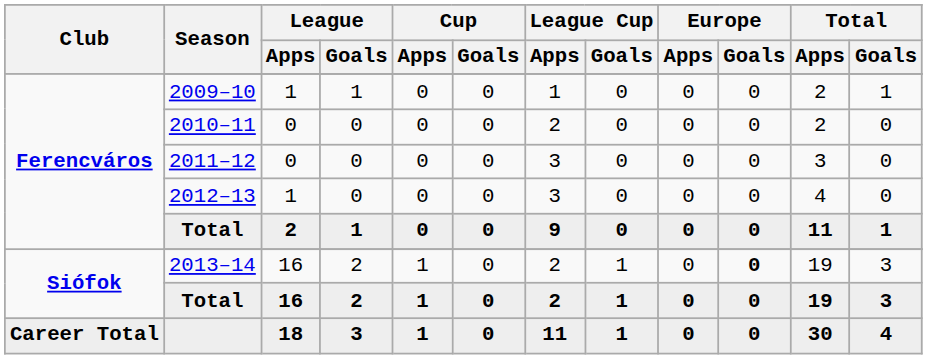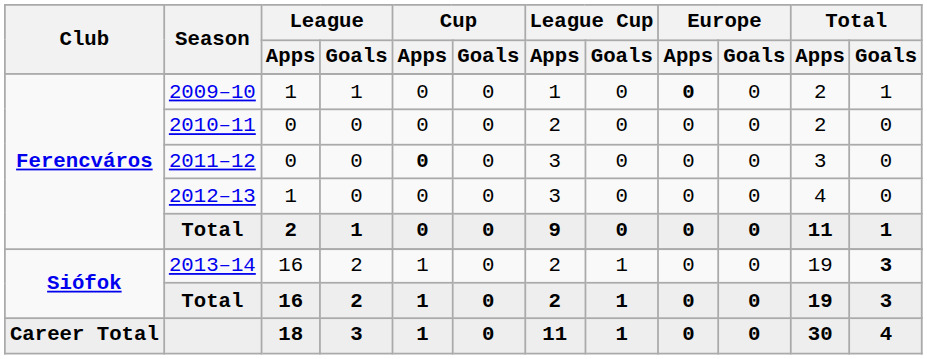2009–10 | Europe / Apps: normal -> bold
2011–12 | Cup / Apps: normal -> bold
2013–14 | Europe / Goals: bold -> normal
2013–14 | Total / Goals: normal -> bold
